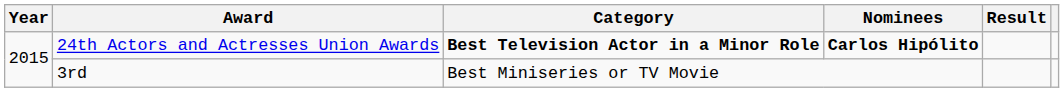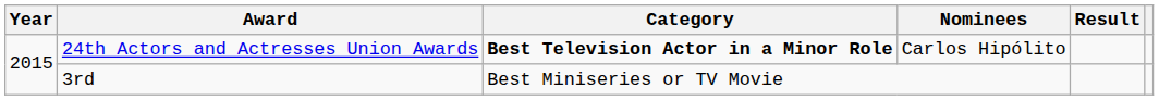24th Actors and Actresses Union Awards | Nominees: bold -> normal
